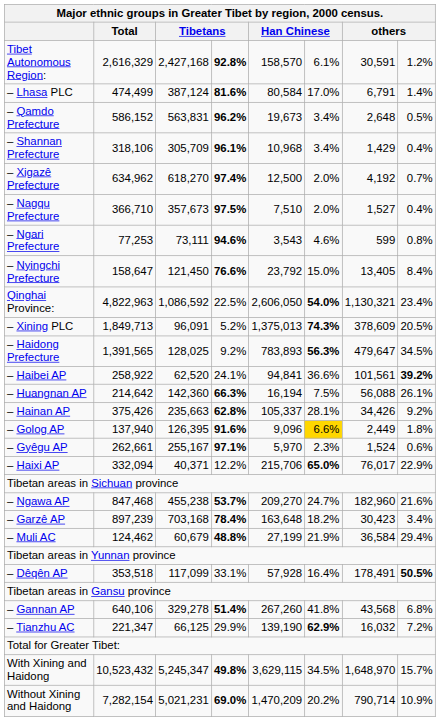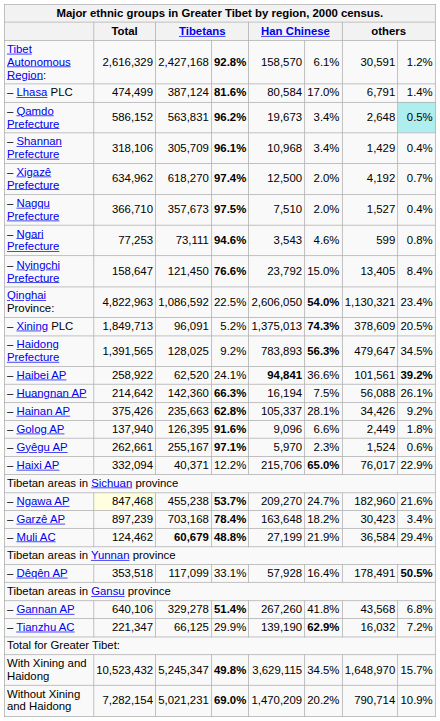– Qamdo Prefecture | column 8: no background -> paleturquoise background
– Haibei AP | column 5: normal -> bold
– Golog AP | column 6: gold background -> no background
– Ngawa AP | Total: no background -> lightyellow background
– Muli AC | column 3: normal -> bold
